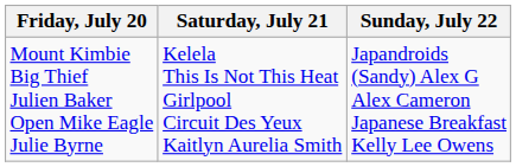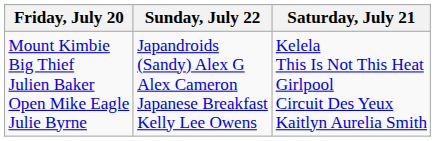columns swapped: Saturday, July 21 <-> Sunday, July 22
